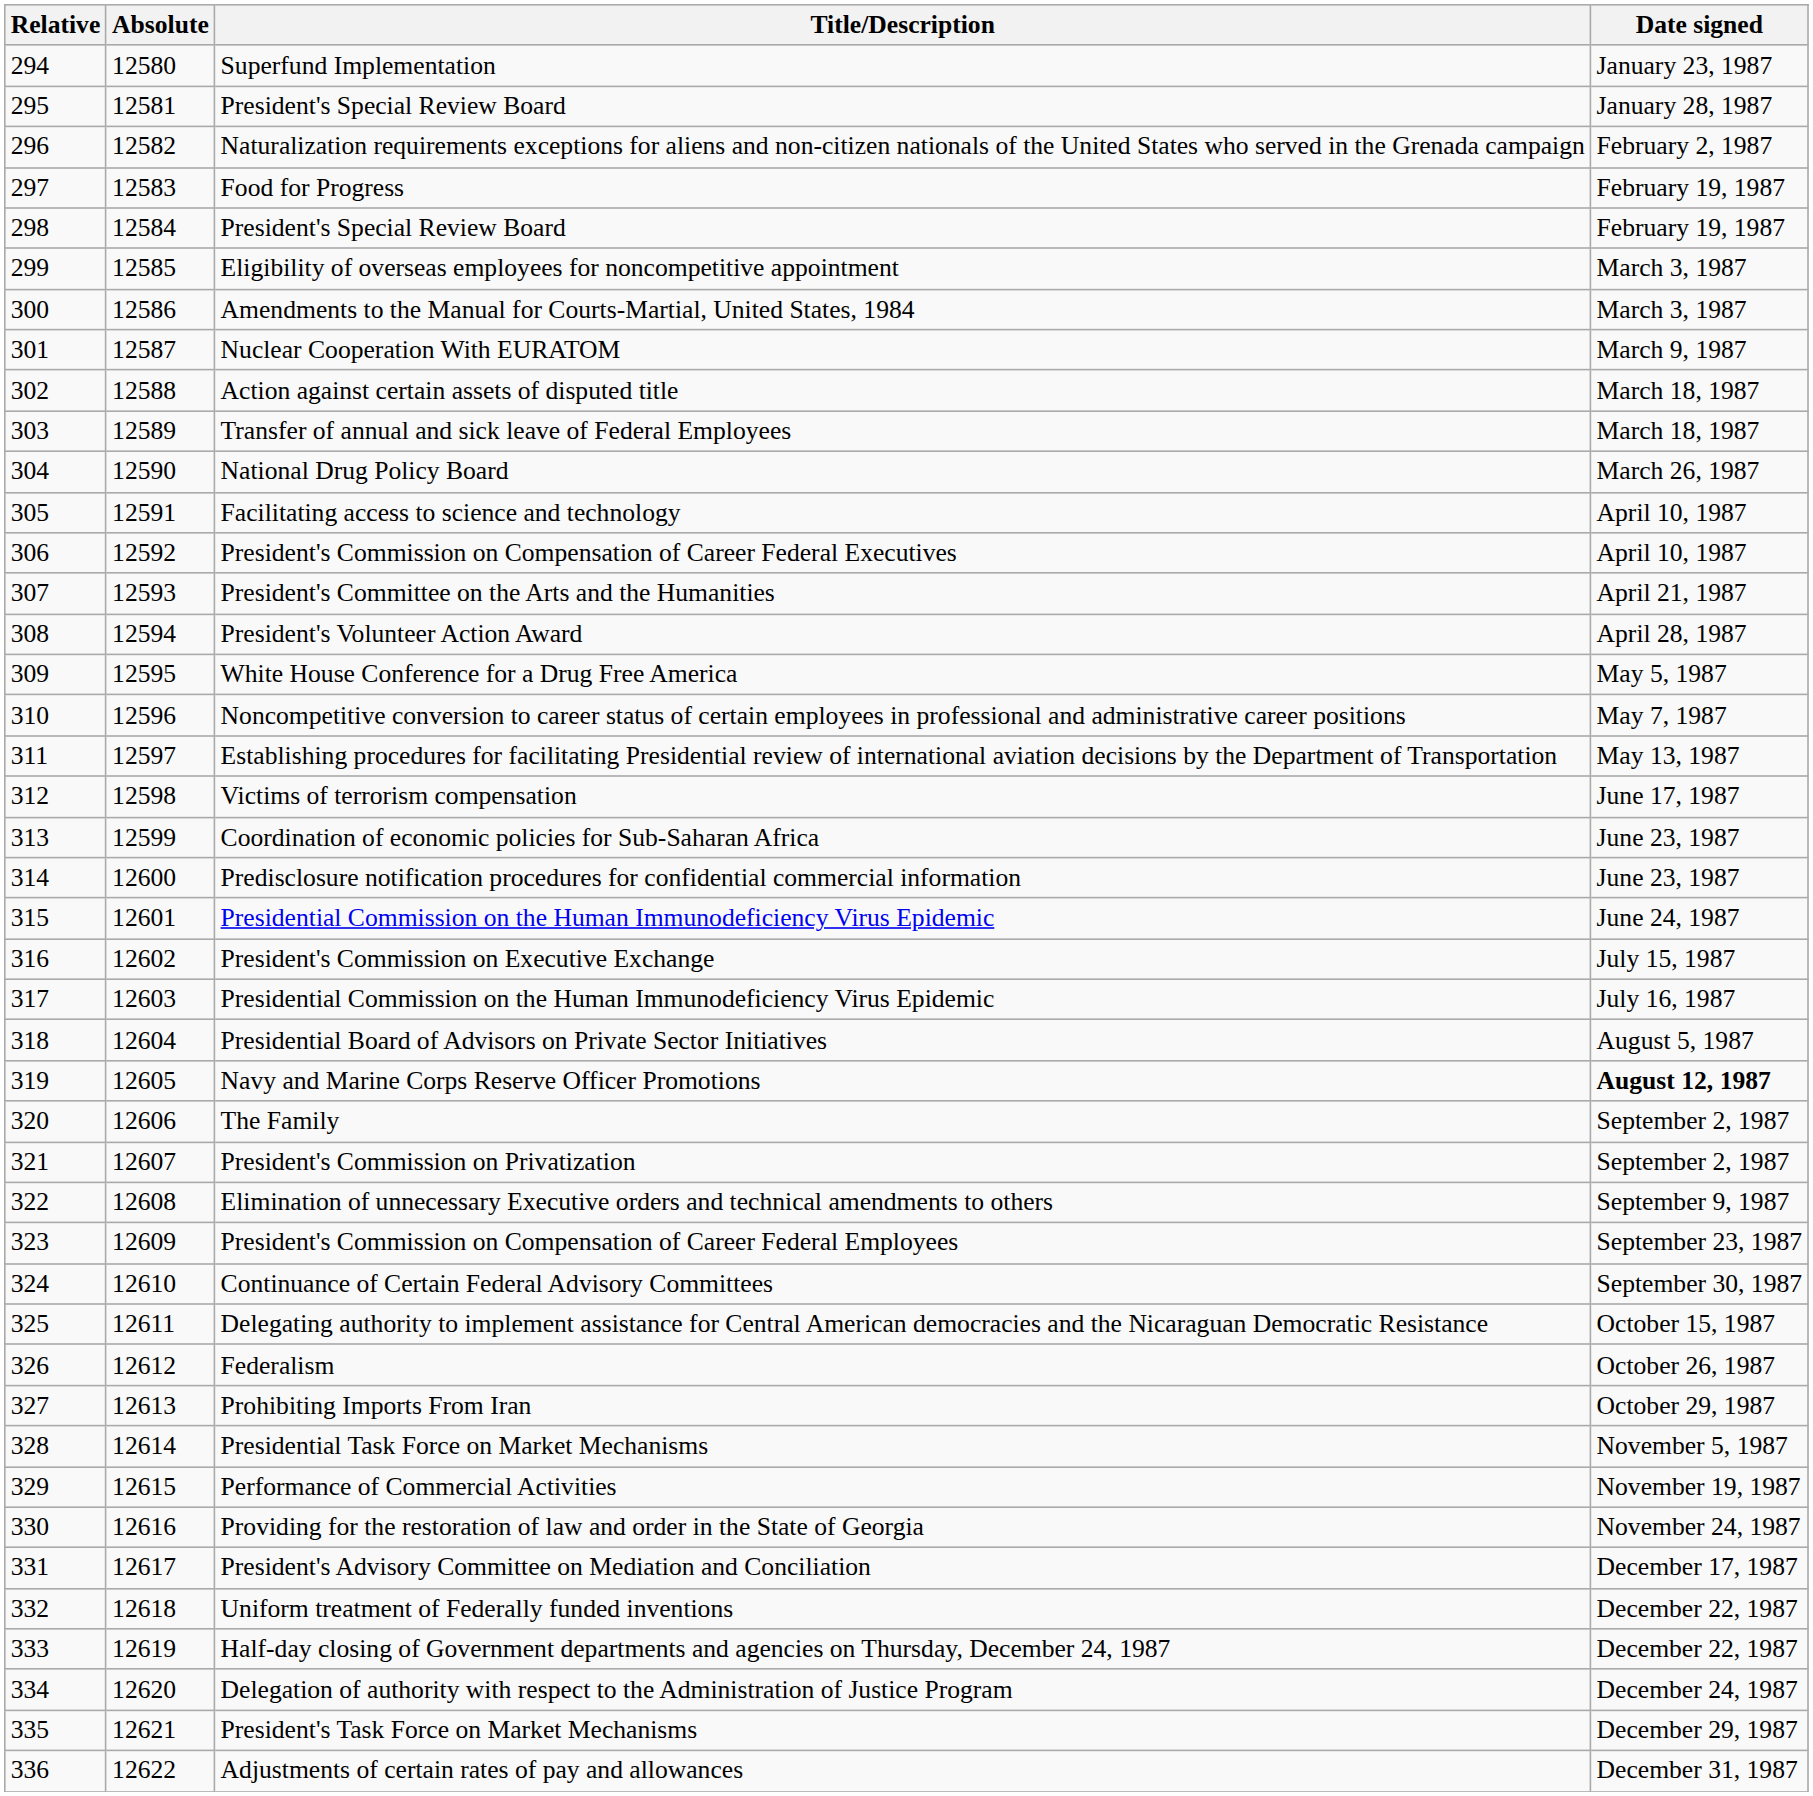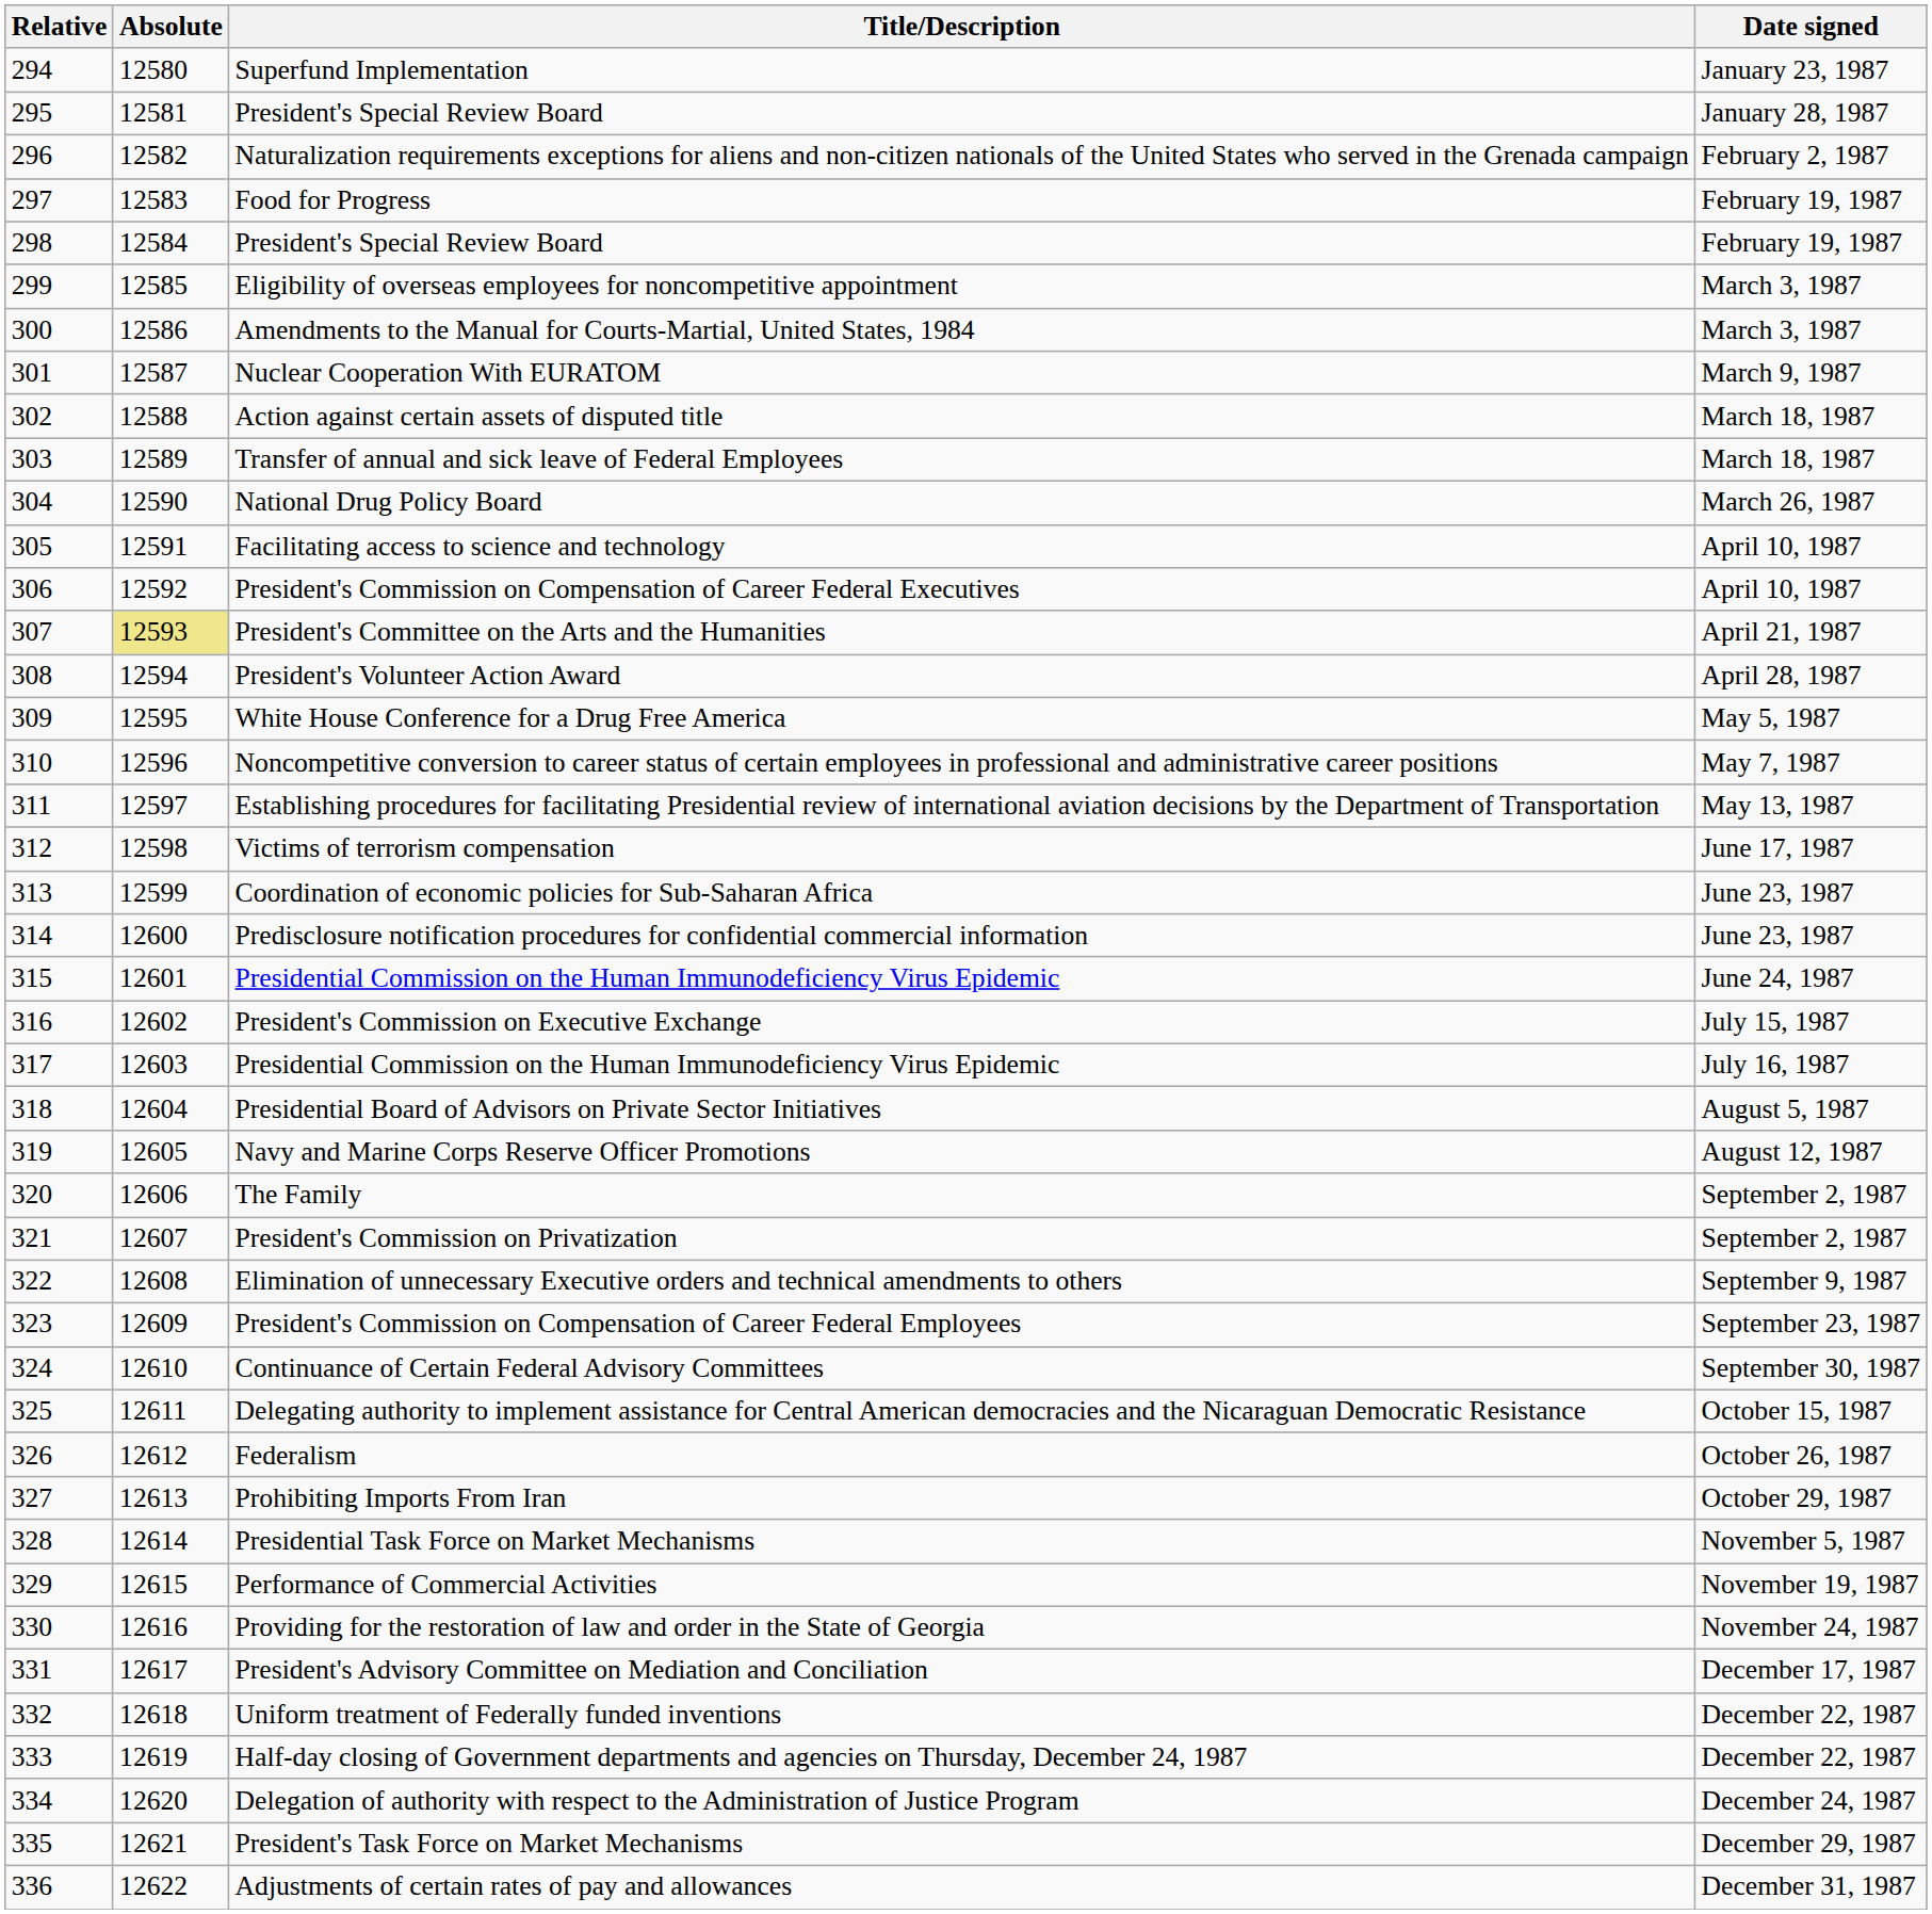President's Committee on the Arts and the Humanities | Absolute: no background -> khaki background
Navy and Marine Corps Reserve Officer Promotions | Date signed: bold -> normal
